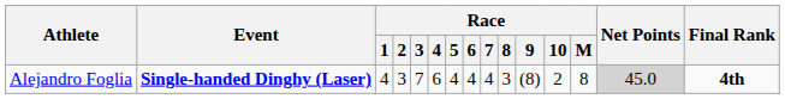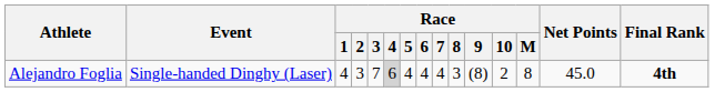Alejandro Foglia | Event: bold -> normal
Alejandro Foglia | Race / 4: no background -> lightgrey background
Alejandro Foglia | Net Points: lightgrey background -> no background
